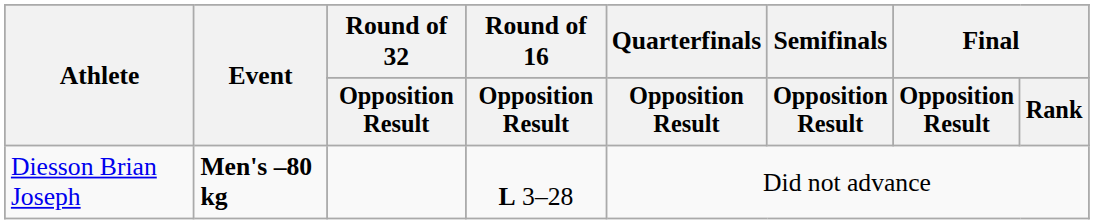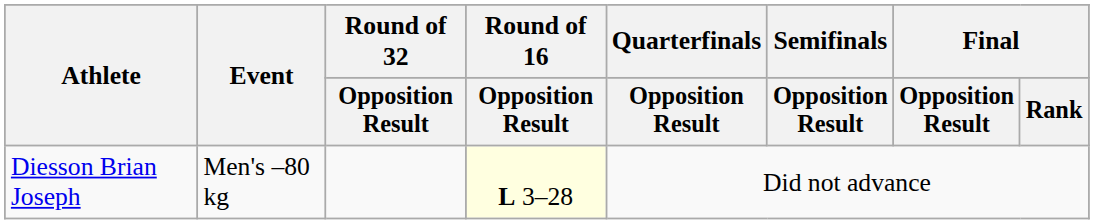Diesson Brian Joseph | Event: bold -> normal
Diesson Brian Joseph | Round of 16 / Opposition Result: no background -> lightyellow background
